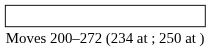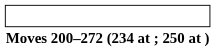row 1 | column 1: normal -> bold
